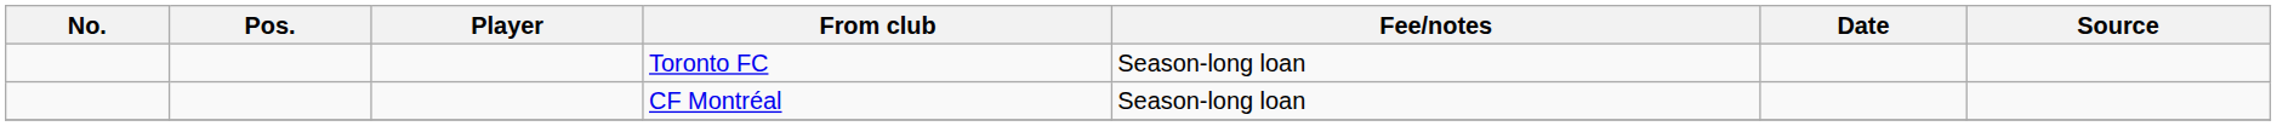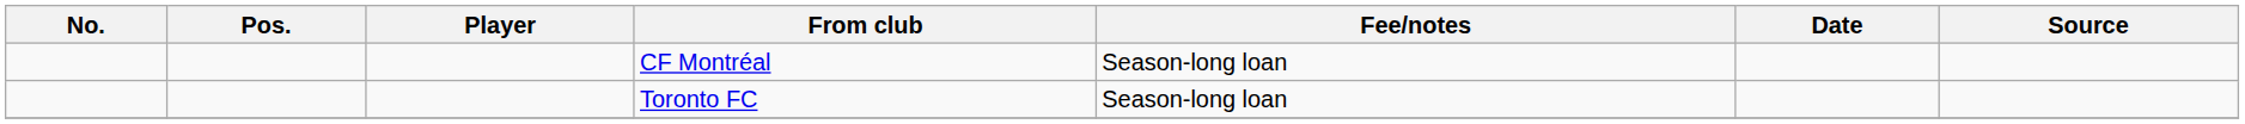rows swapped: CF Montréal <-> Toronto FC
